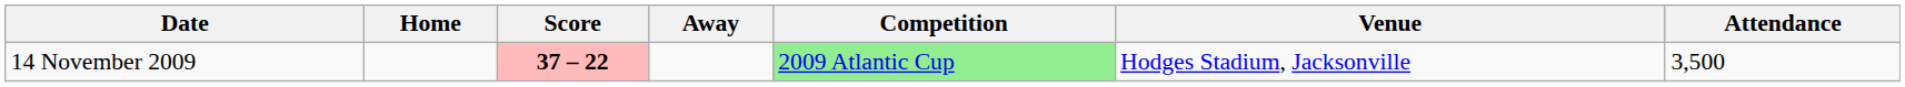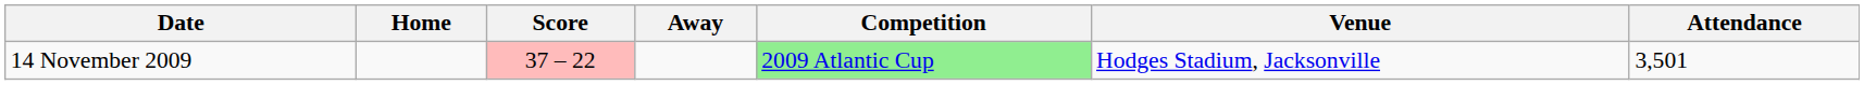14 November 2009 | Score: bold -> normal
14 November 2009 | Attendance: 3,500 -> 3,501
